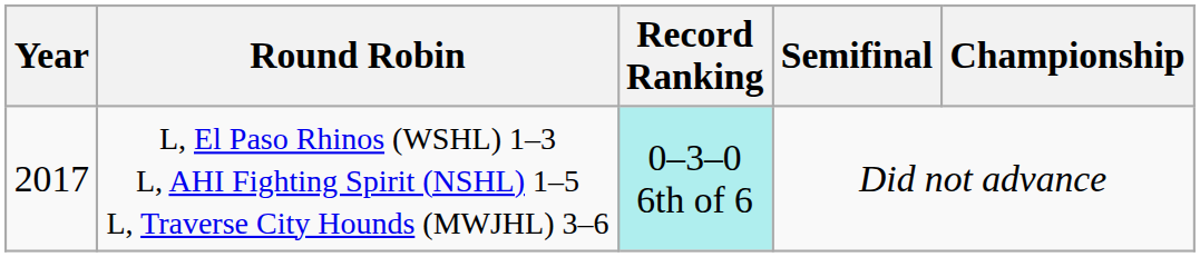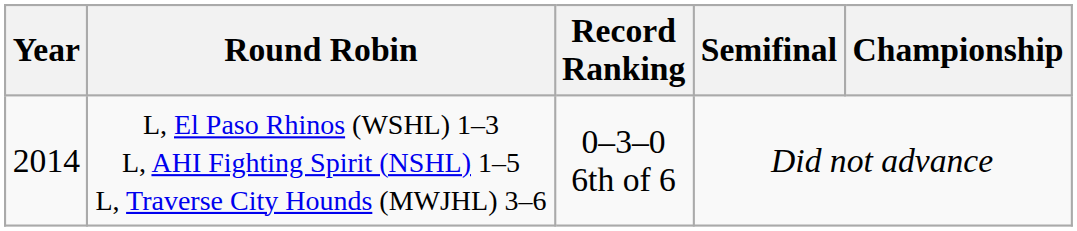row 2 | Year: 2017 -> 2014
row 2 | Record Ranking: paleturquoise background -> no background
